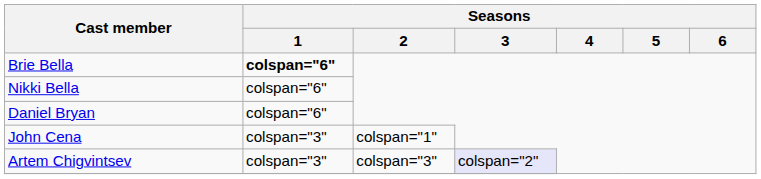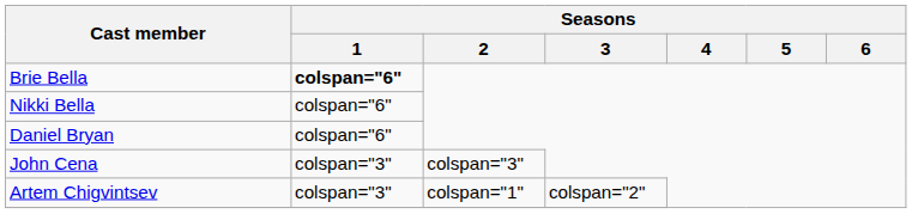John Cena | Seasons / 2: colspan="1" -> colspan="3"
Artem Chigvintsev | Seasons / 2: colspan="3" -> colspan="1"
Artem Chigvintsev | Seasons / 3: lavender background -> no background
